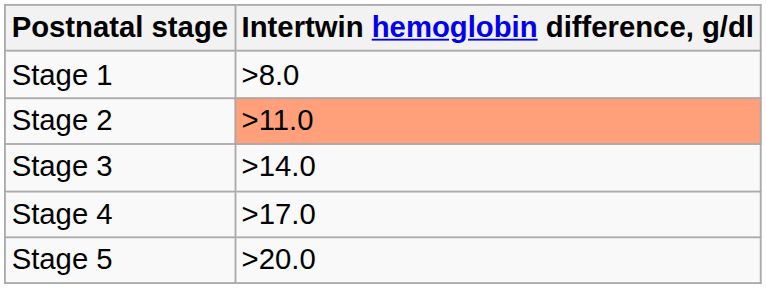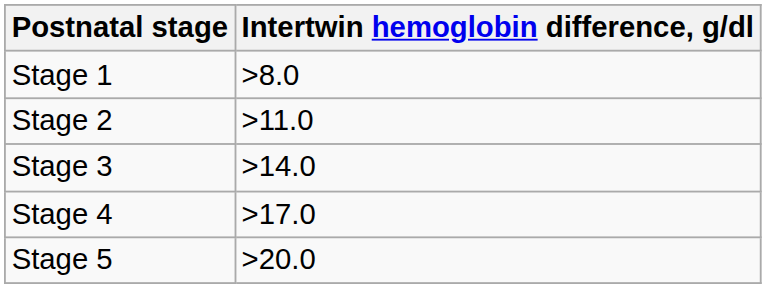Stage 2 | Intertwin hemoglobin difference, g/dl: lightsalmon background -> no background
